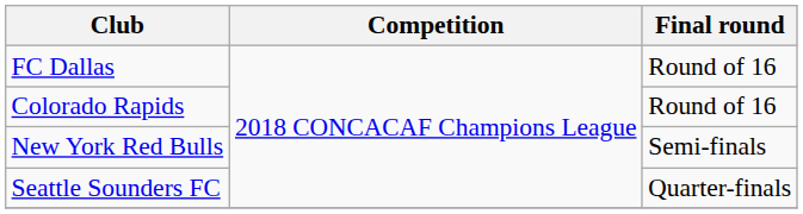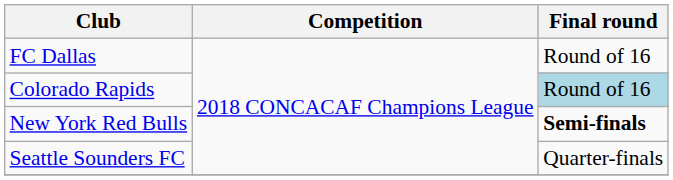Colorado Rapids | Final round: no background -> lightblue background
New York Red Bulls | Final round: normal -> bold
